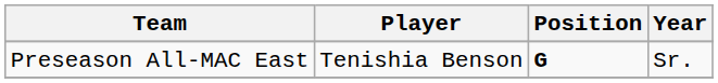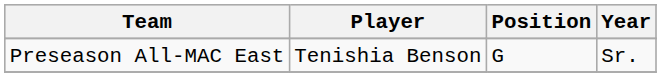row 2 | Position: bold -> normal
